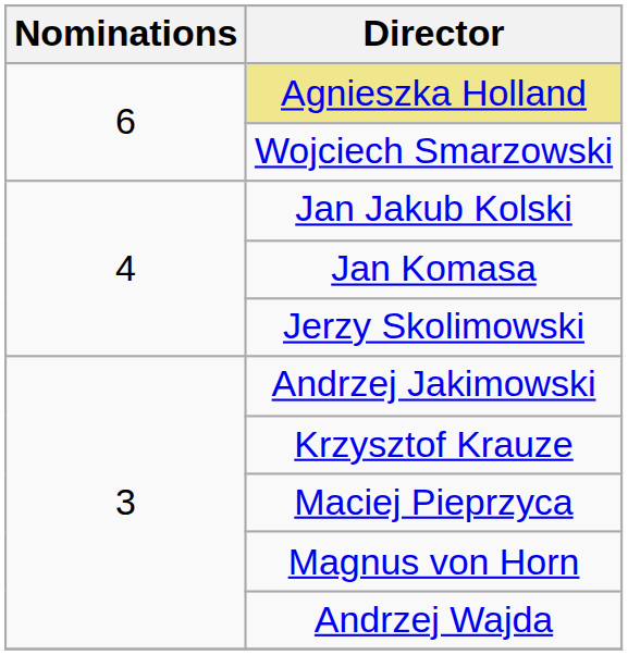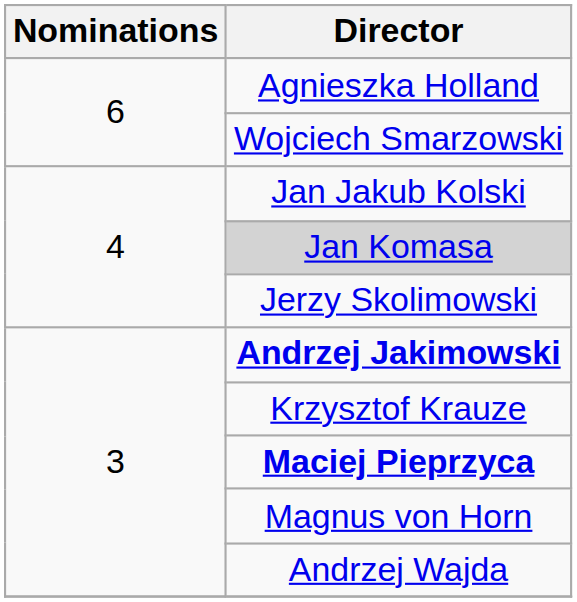Agnieszka Holland | Director: khaki background -> no background
Jan Komasa | Director: no background -> lightgrey background
Andrzej Jakimowski | Director: normal -> bold
Maciej Pieprzyca | Director: normal -> bold
